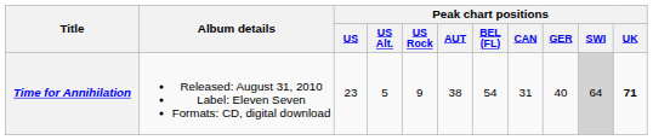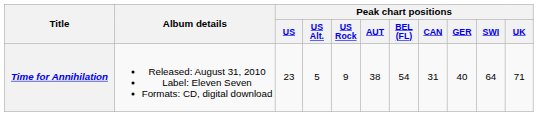Time for Annihilation | Peak chart positions / SWI: lightgrey background -> no background
Time for Annihilation | Peak chart positions / UK: bold -> normal
